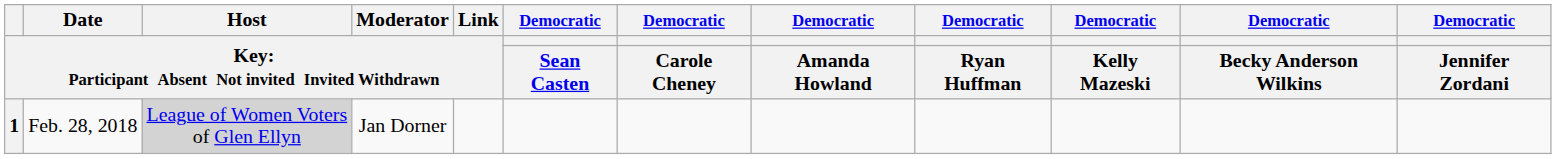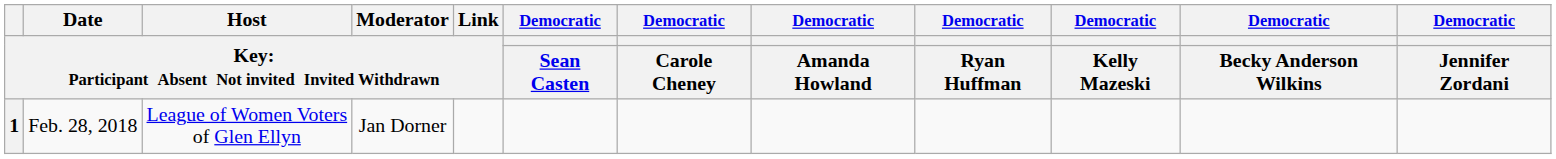1 | column 3: lightgrey background -> no background
